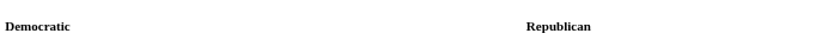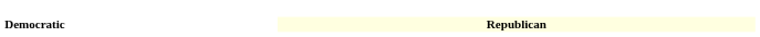Democratic | 144: no background -> lightyellow background
